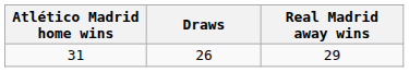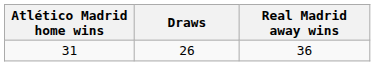row 2 | Real Madrid away wins: 29 -> 36
